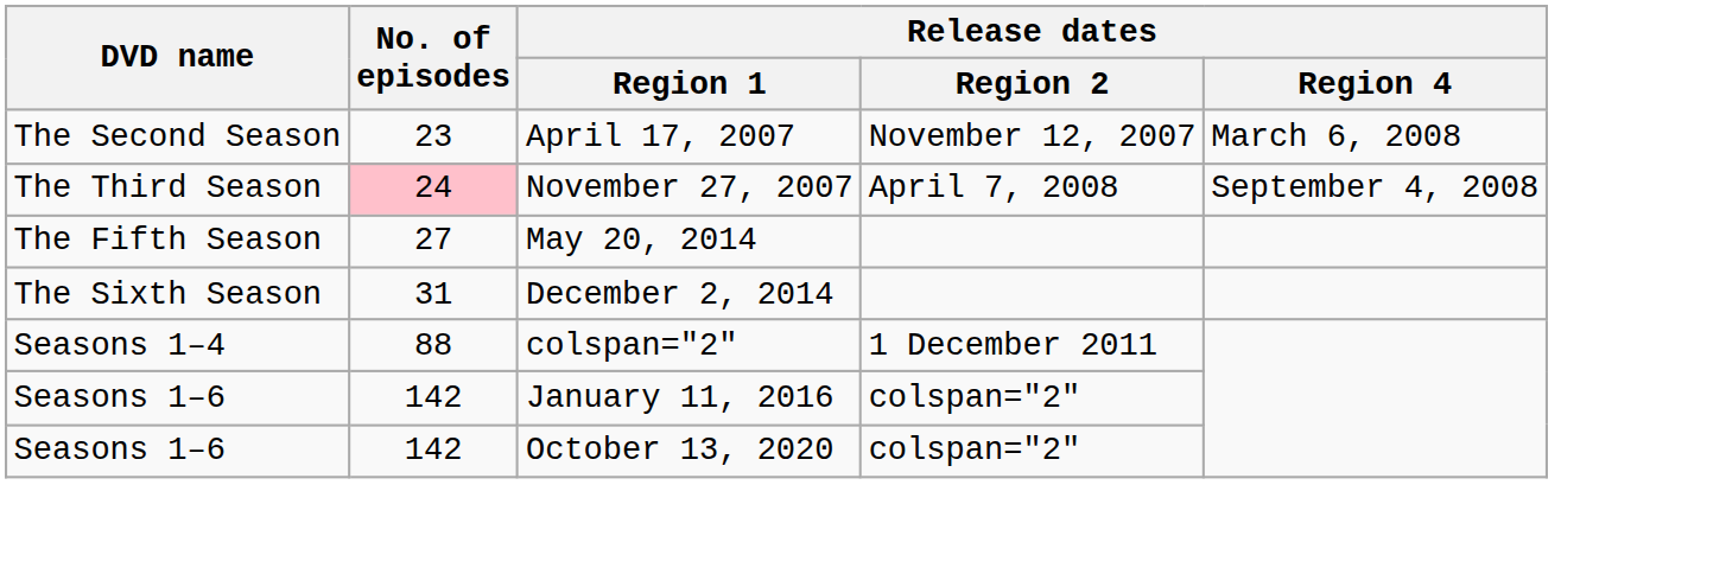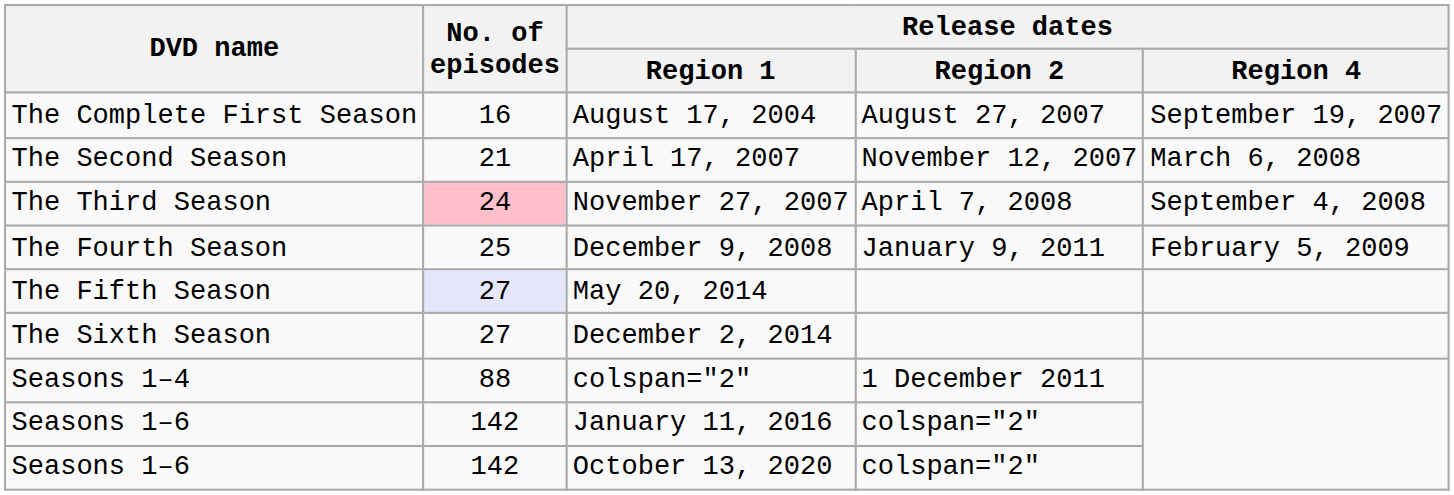+ row: The Complete First Season | 16 | August 17, 2004 | August 27, 2007 | September 19, 2007
April 17, 2007 | No. of episodes: 23 -> 21
+ row: The Fourth Season | 25 | December 9, 2008 | January 9, 2011 | February 5, 2009
May 20, 2014 | No. of episodes: no background -> lavender background
December 2, 2014 | No. of episodes: 31 -> 27
